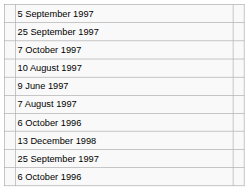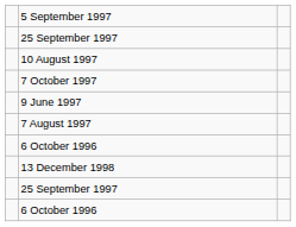rows swapped: 7 October 1997 <-> 10 August 1997
